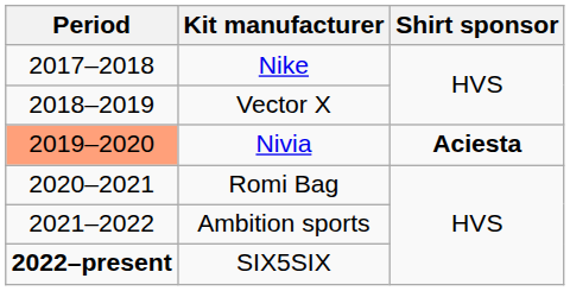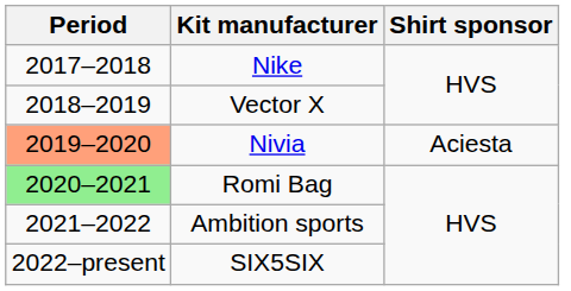Nivia | Shirt sponsor: bold -> normal
Romi Bag | Period: no background -> lightgreen background
SIX5SIX | Period: bold -> normal
